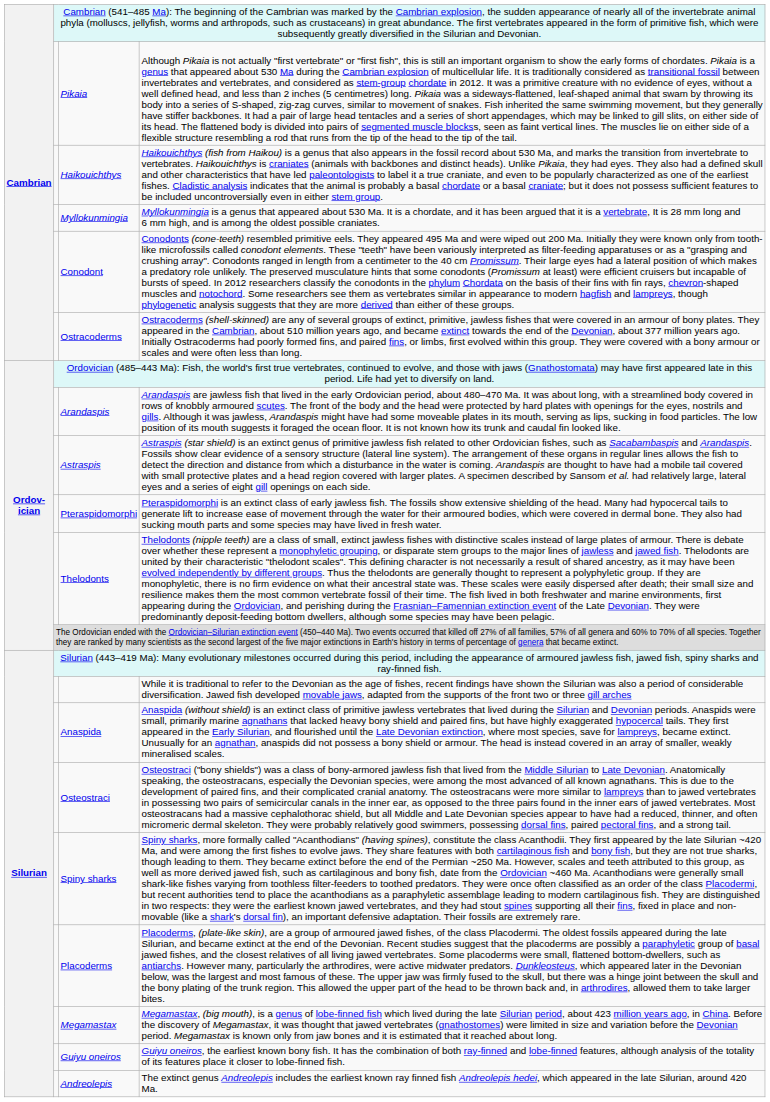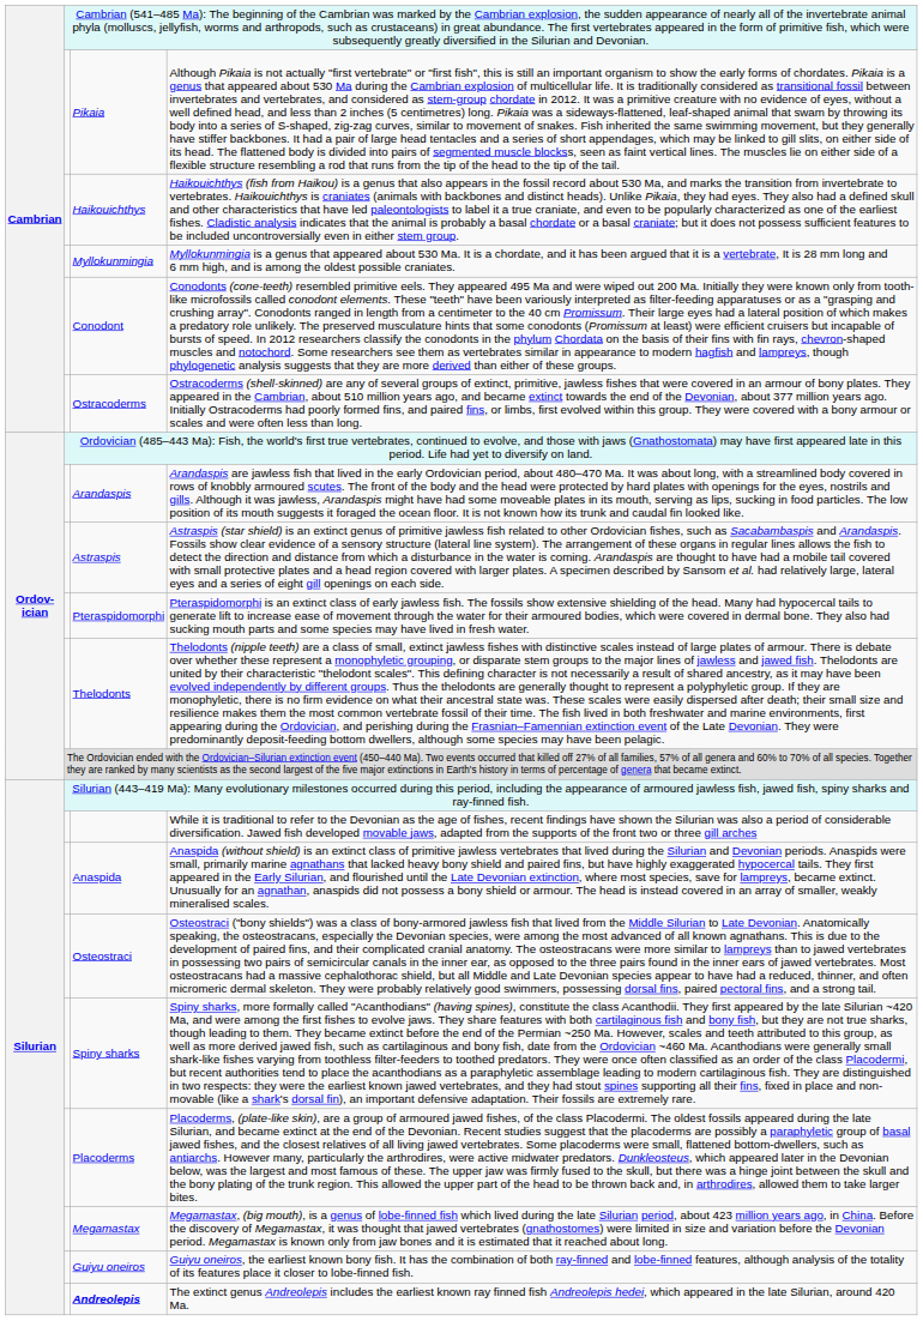Andreolepis | column 3: normal -> bold
